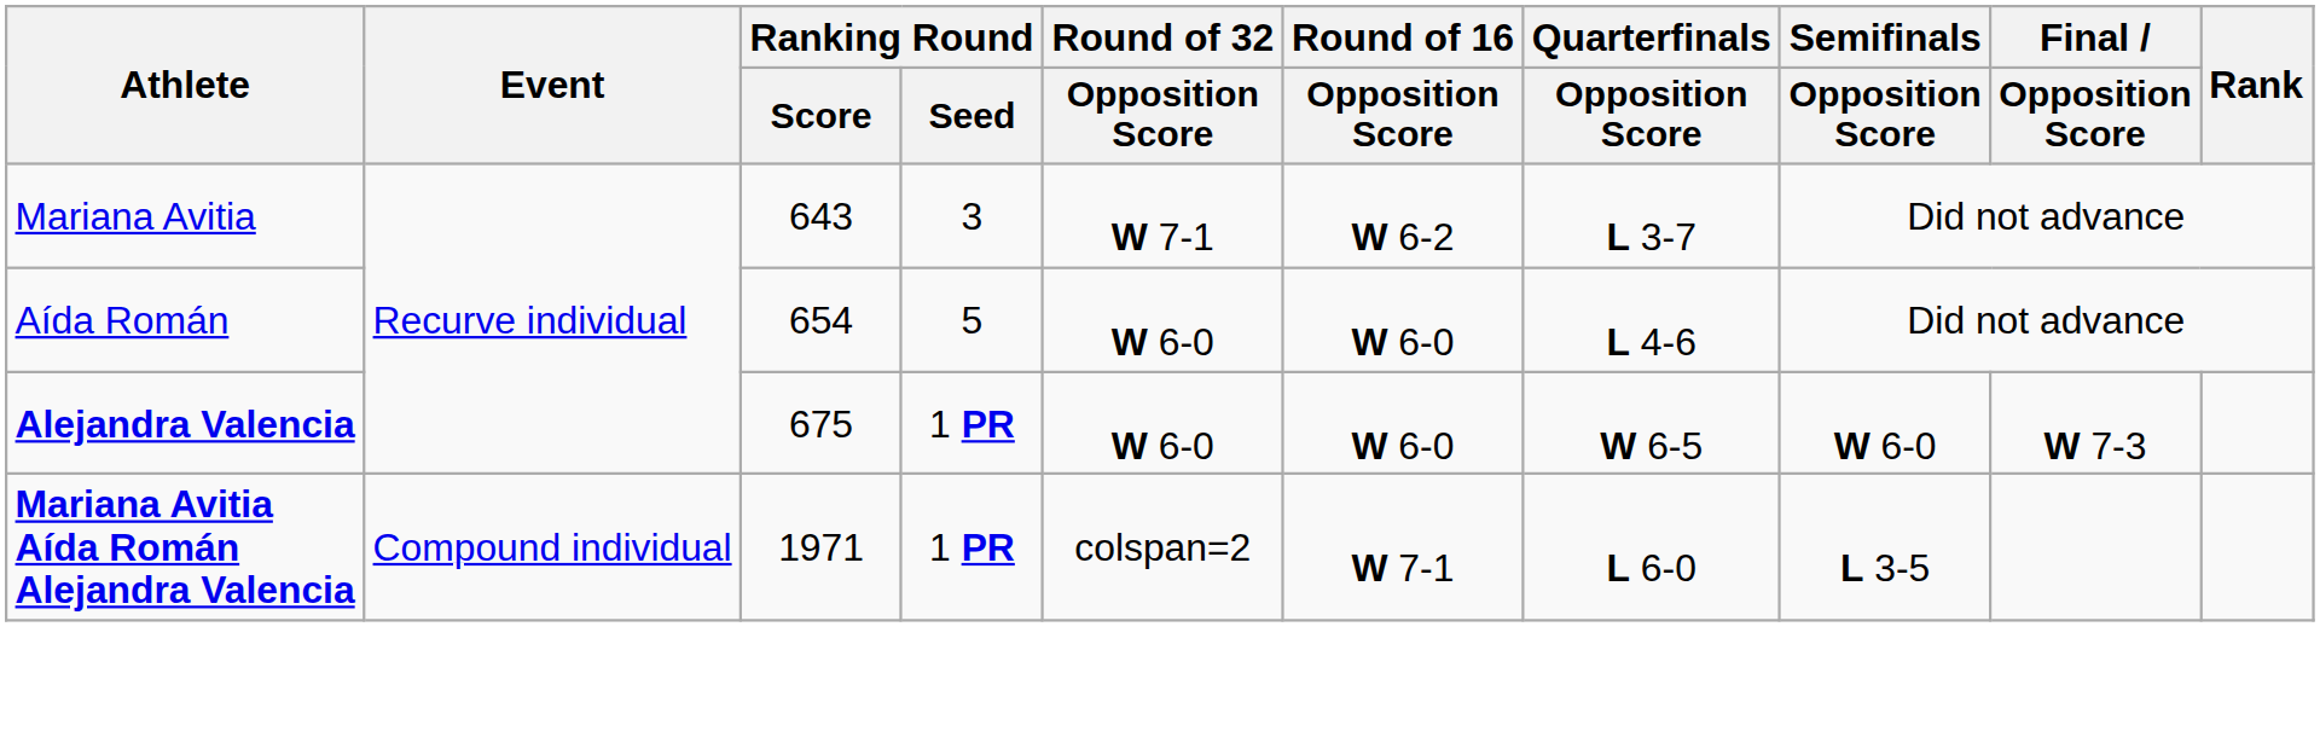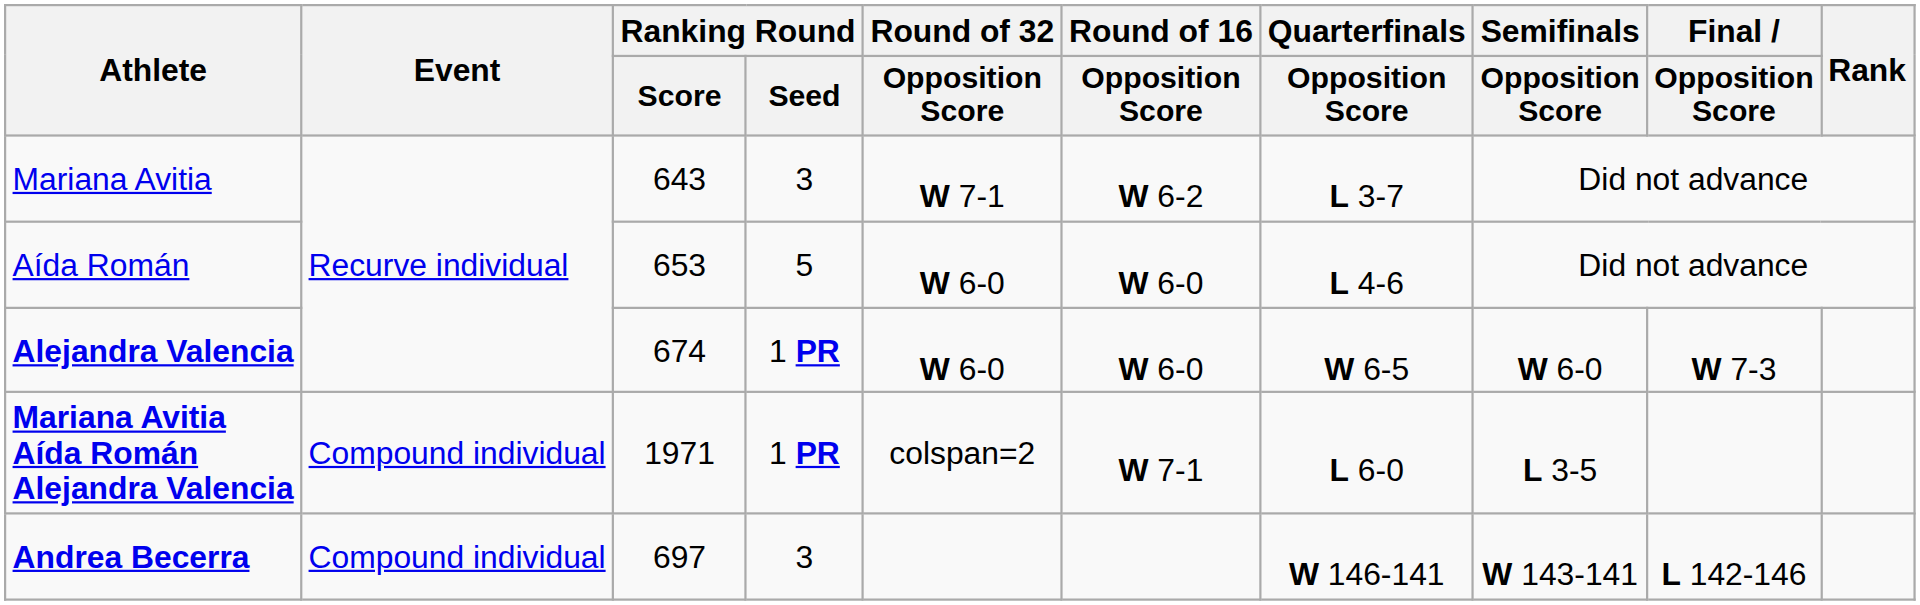Aída Román | Ranking Round / Score: 654 -> 653
Alejandra Valencia | Ranking Round / Score: 675 -> 674
+ row: Andrea Becerra | Compound individual | 697 | 3 | W 146-141 | W 143-141 | L 142-146
